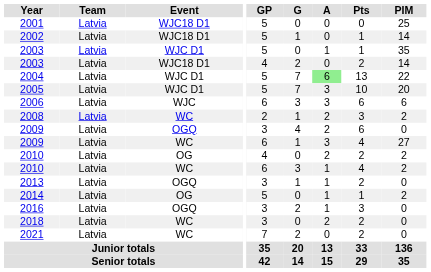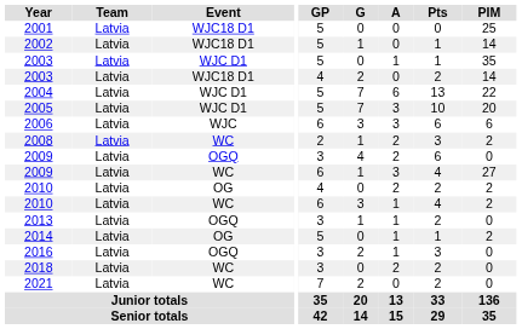2004 | A: lightgreen background -> no background
